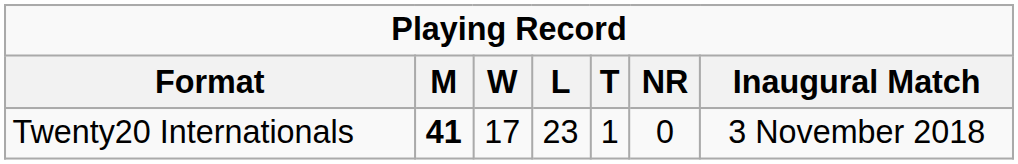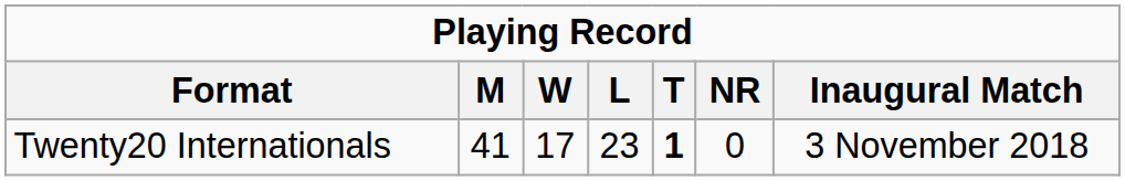Twenty20 Internationals | M: bold -> normal
Twenty20 Internationals | T: normal -> bold
